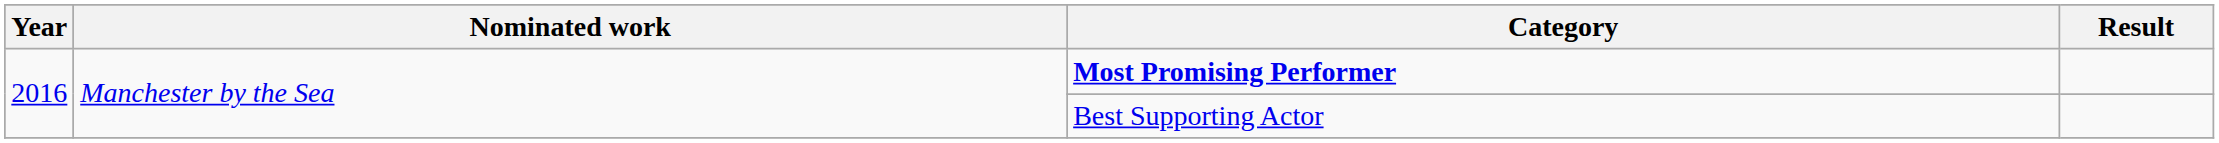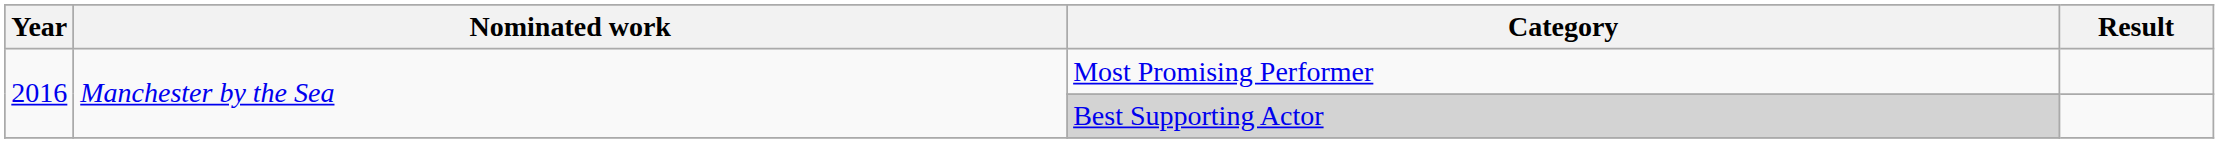Most Promising Performer | Category: bold -> normal
Best Supporting Actor | Category: no background -> lightgrey background
